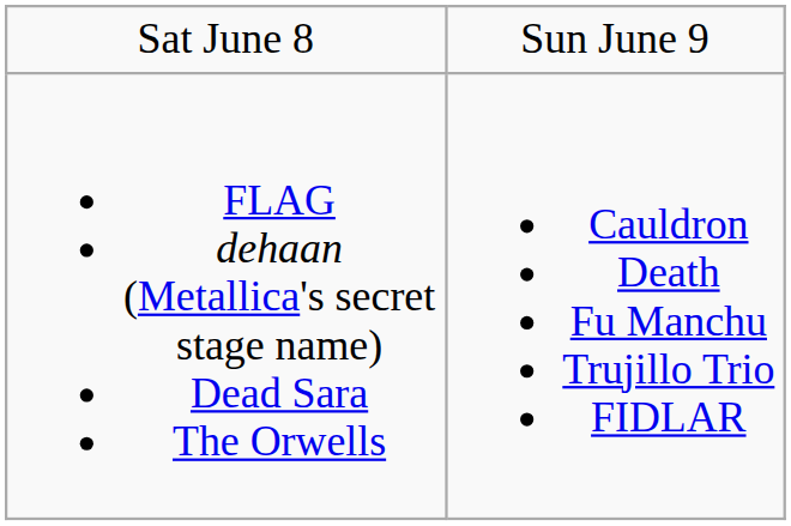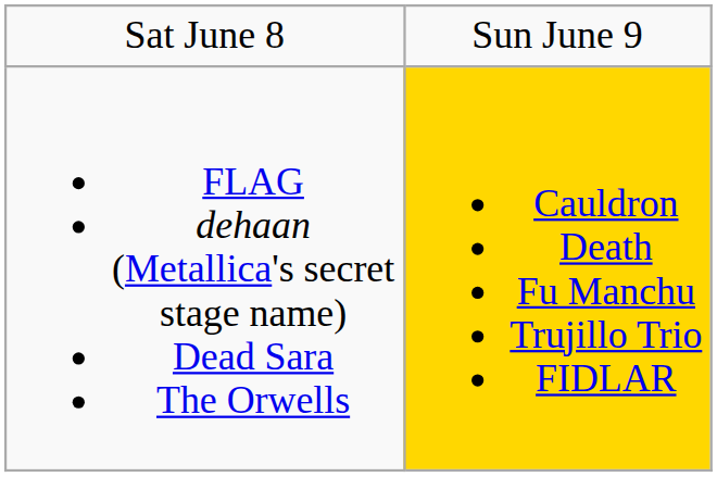row 2 | column 2: no background -> gold background
